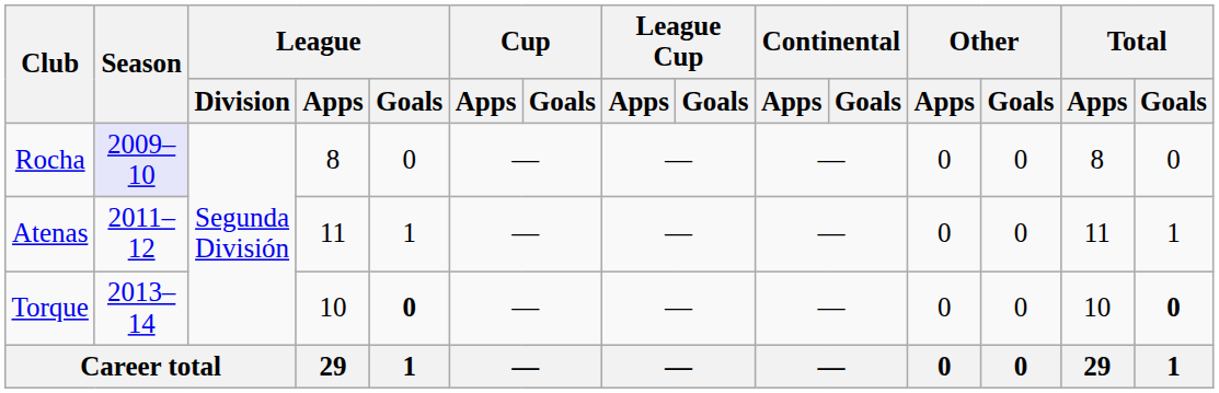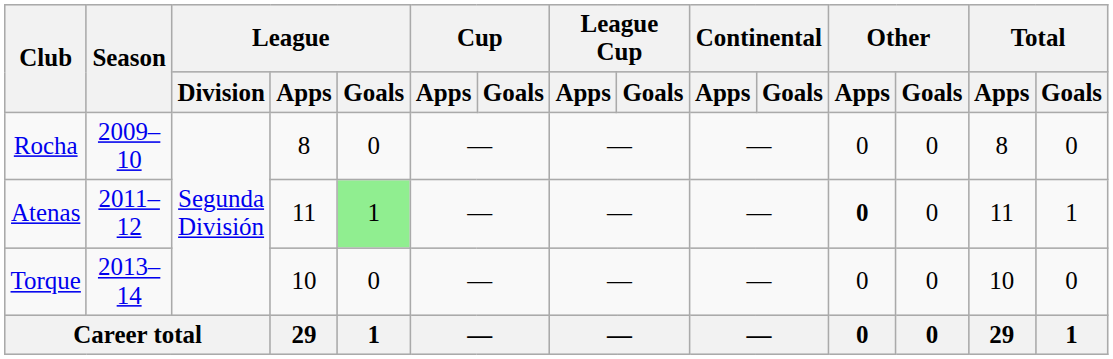Rocha | Season: lavender background -> no background
Atenas | League / Goals: no background -> lightgreen background
Atenas | Other / Apps: normal -> bold
Torque | League / Goals: bold -> normal
Torque | Total / Goals: bold -> normal
